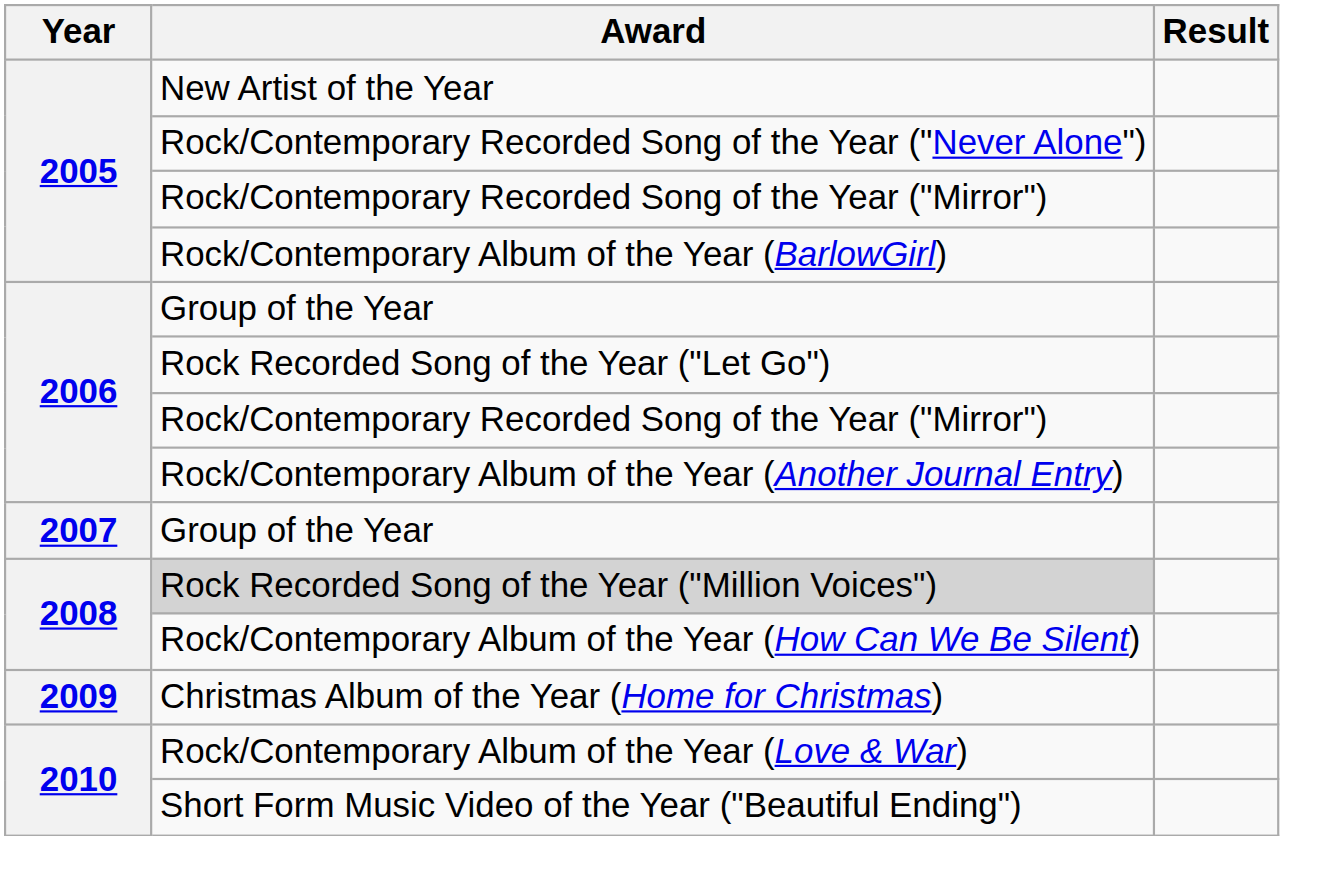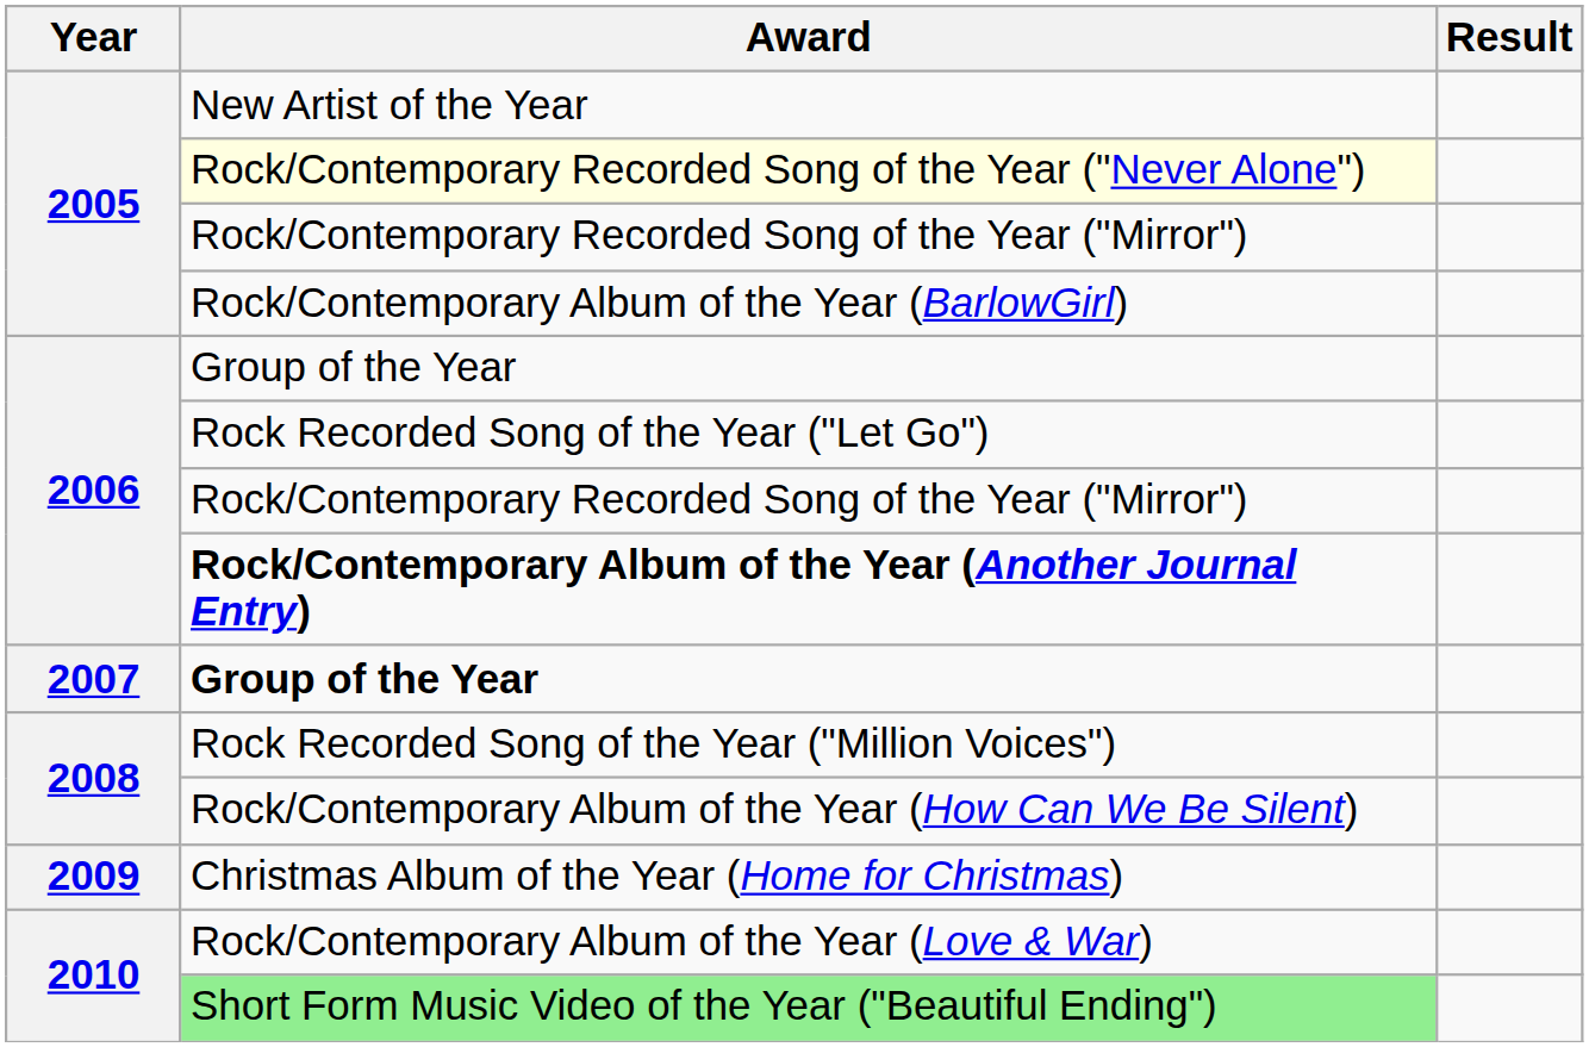Rock/Contemporary Recorded Song of the Year ("Never Alone") | Award: no background -> lightyellow background
Rock/Contemporary Album of the Year (Another Journal Entry) | Award: normal -> bold
2007 / Group of the Year | Award: normal -> bold
Rock Recorded Song of the Year ("Million Voices") | Award: lightgrey background -> no background
Short Form Music Video of the Year ("Beautiful Ending") | Award: no background -> lightgreen background
